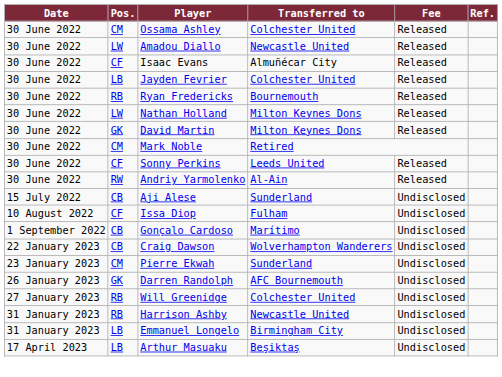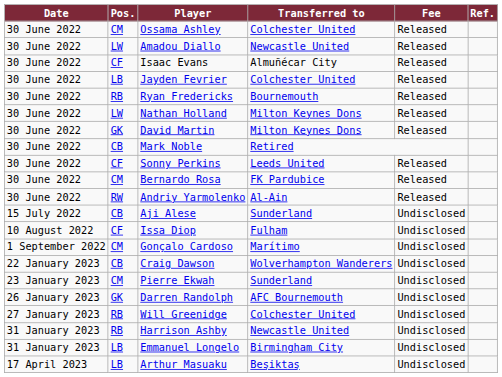Mark Noble | Pos.: CM -> CB
+ row: 30 June 2022 | CM | Bernardo Rosa | FK Pardubice | Released
Gonçalo Cardoso | Pos.: CB -> CM
